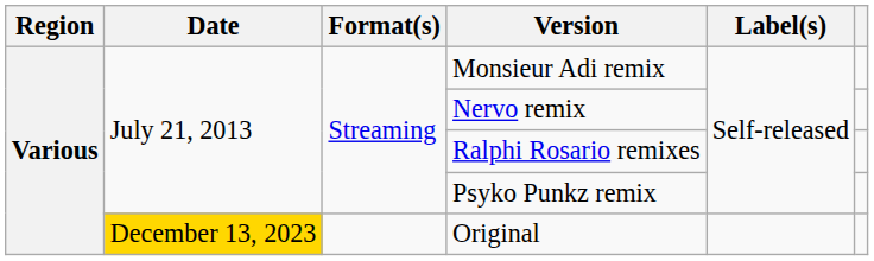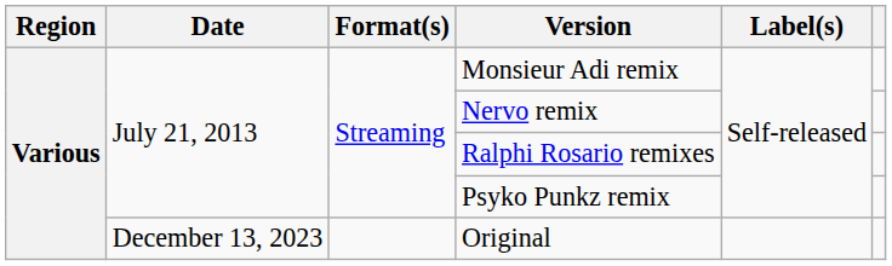Original | Date: gold background -> no background
